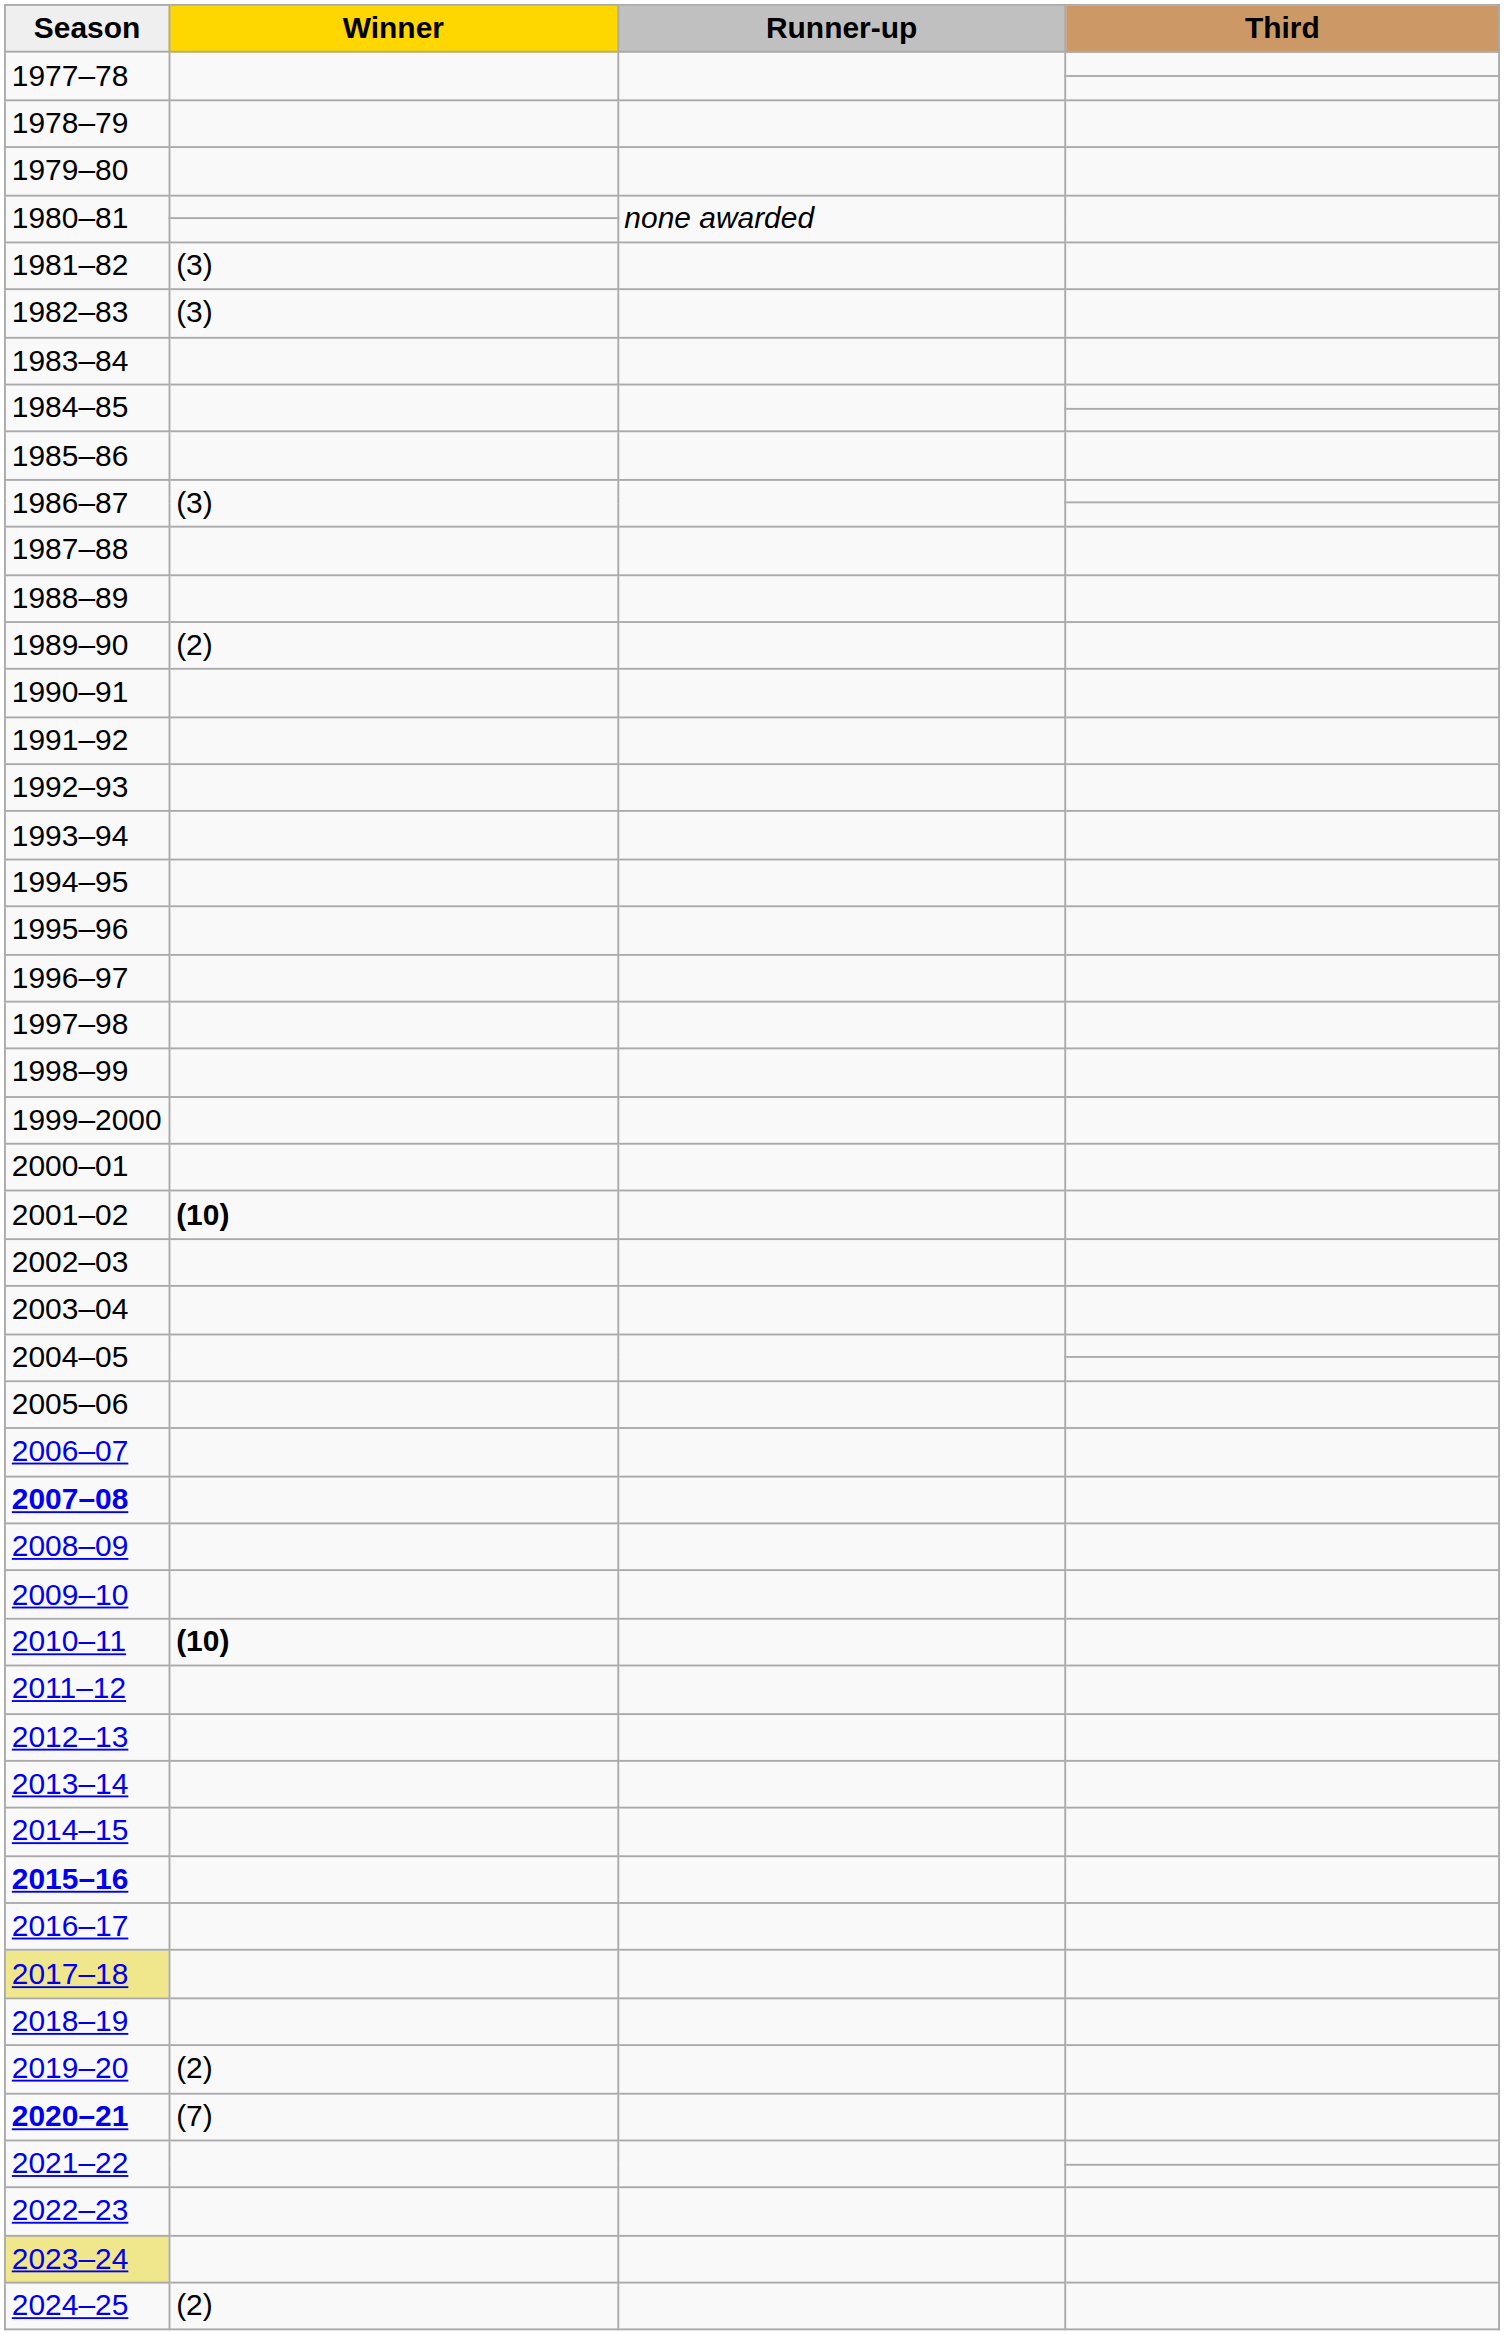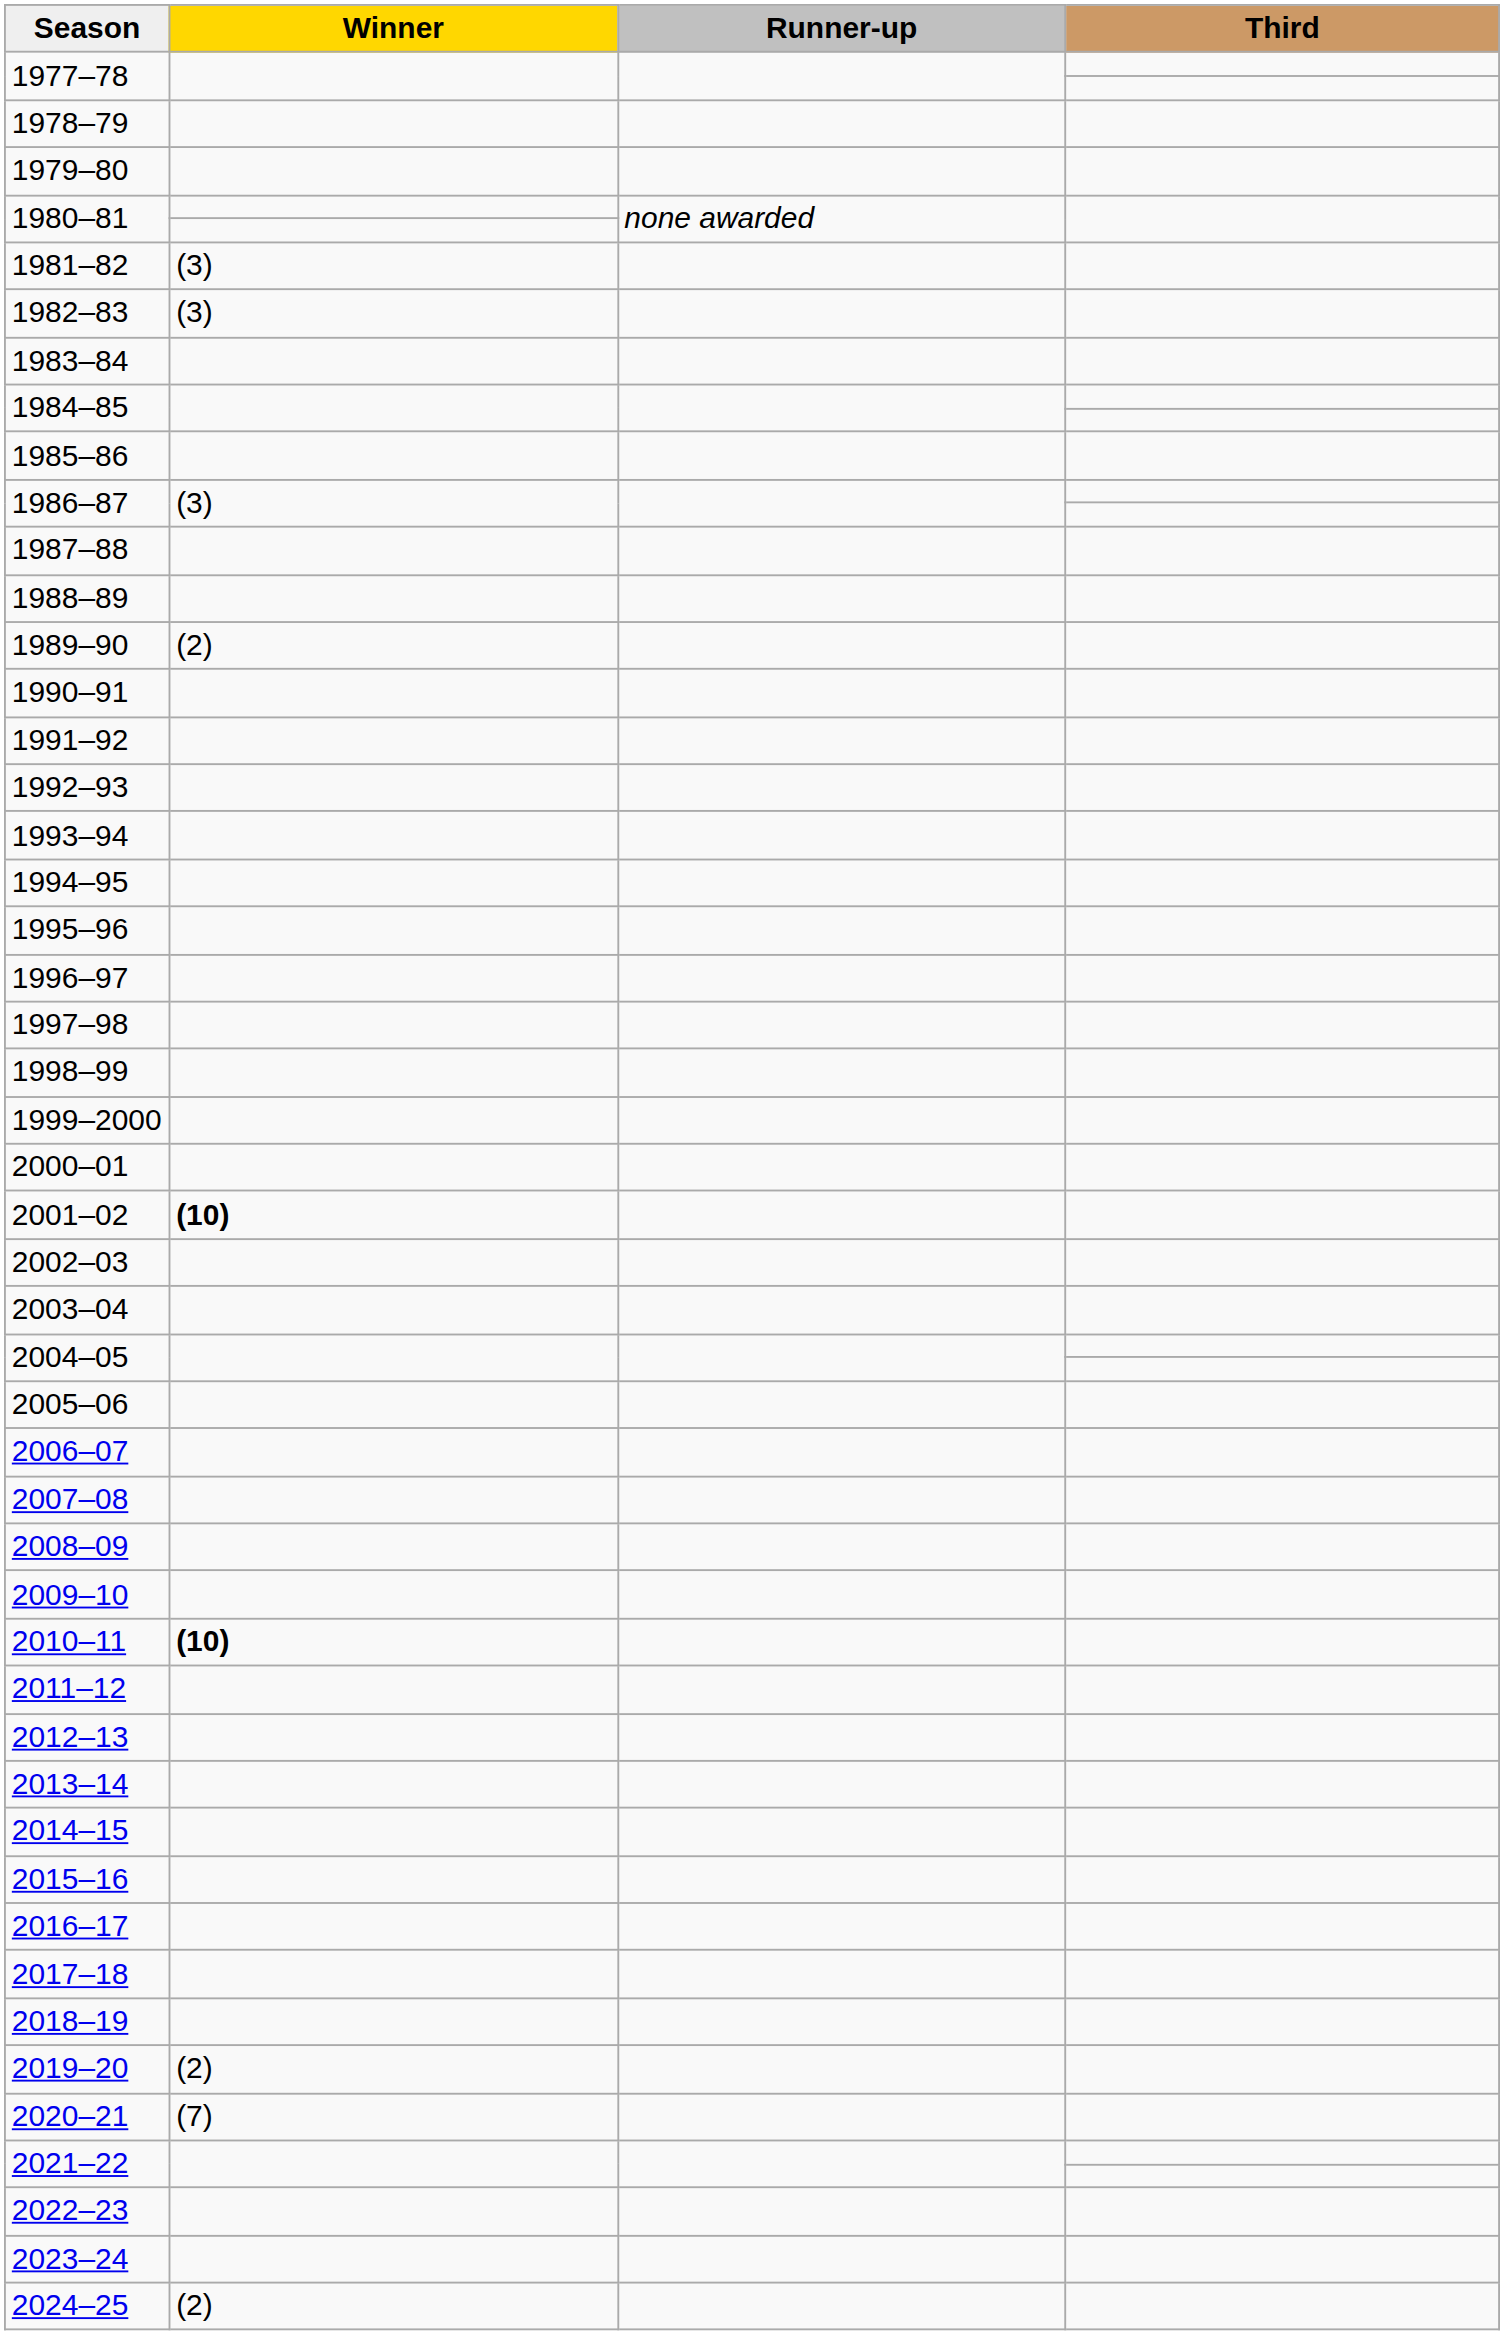2007–08 | Season: bold -> normal
2015–16 | Season: bold -> normal
2017–18 | Season: khaki background -> no background
2020–21 | Season: bold -> normal
2023–24 | Season: khaki background -> no background
